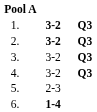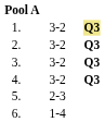1. | column 2: bold -> normal
1. | column 3: no background -> khaki background
2. | column 2: bold -> normal
6. | column 2: bold -> normal
